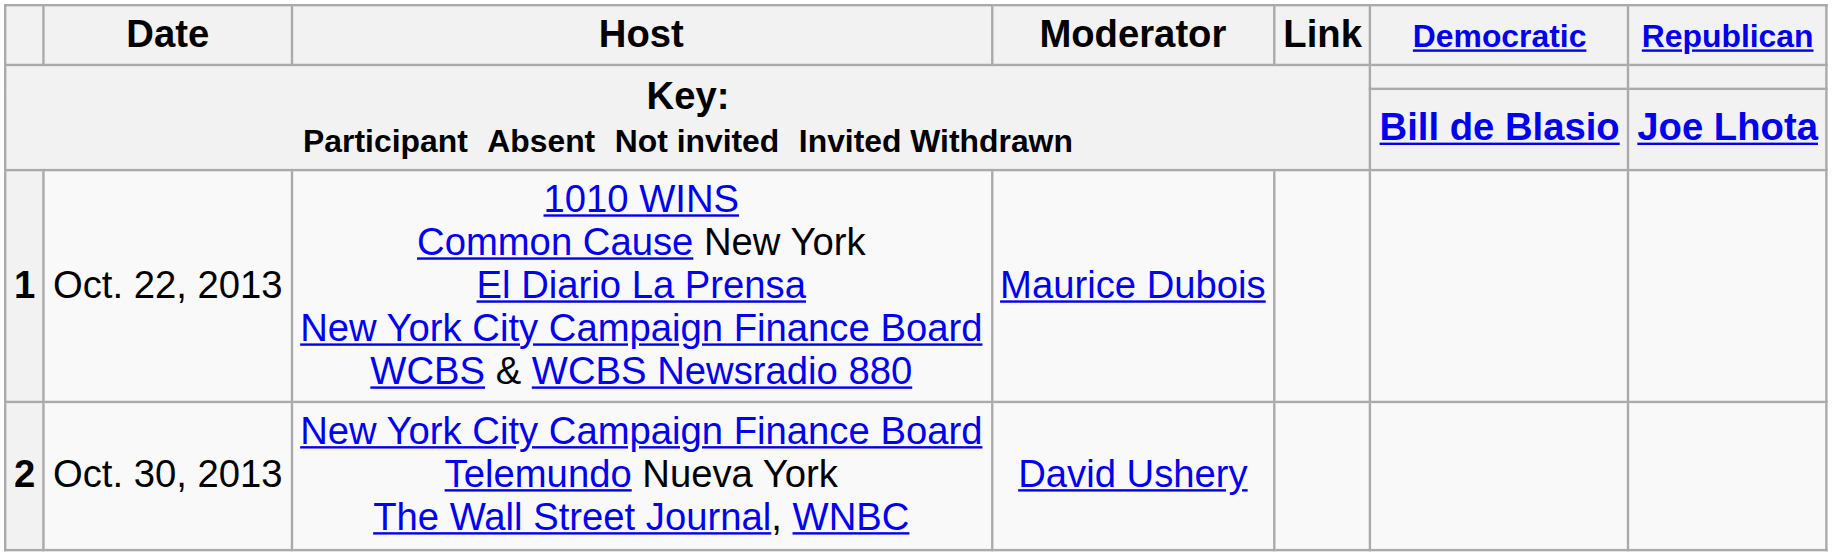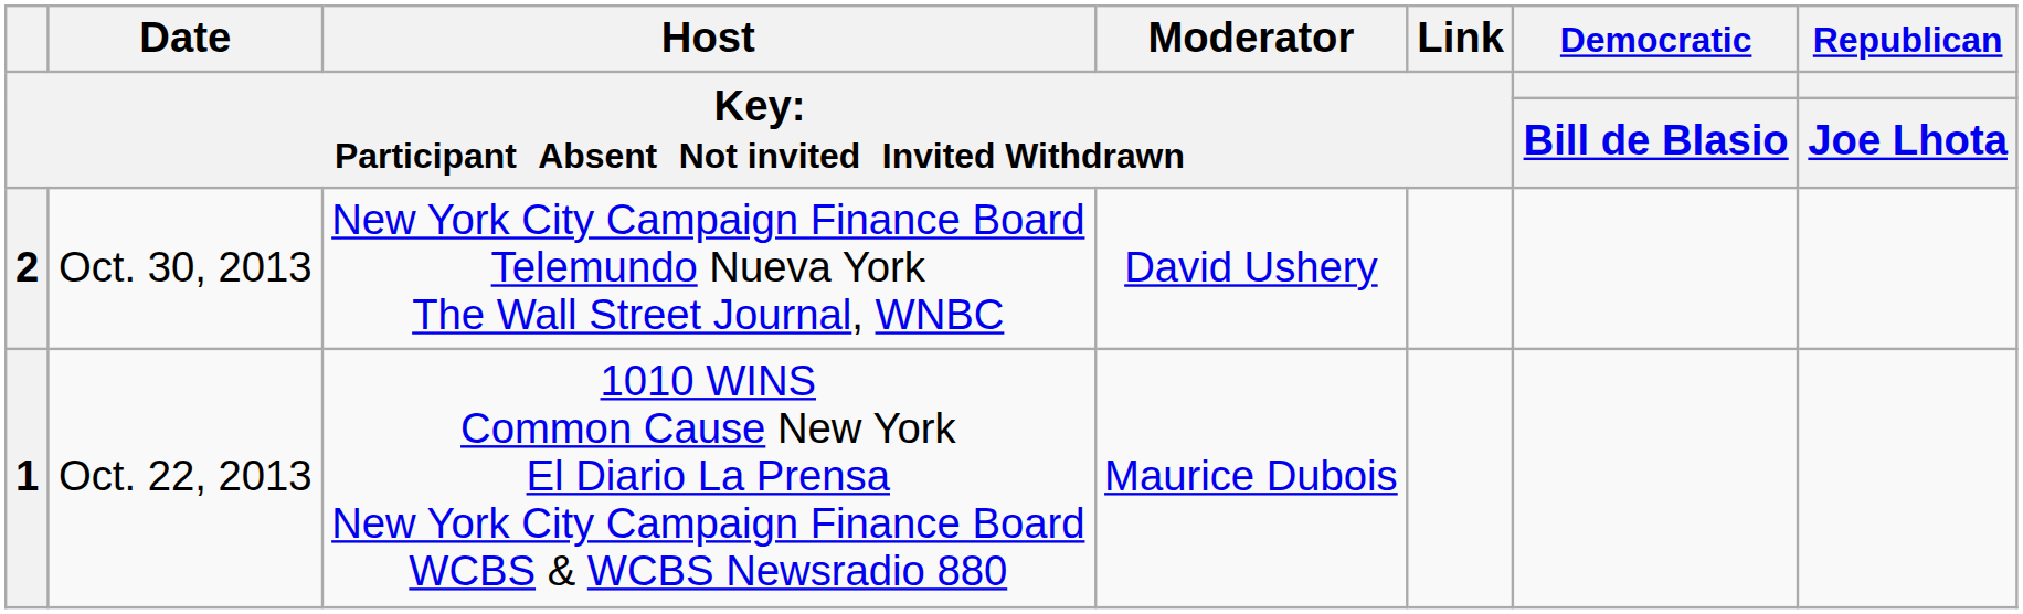rows swapped: 1 <-> 2
